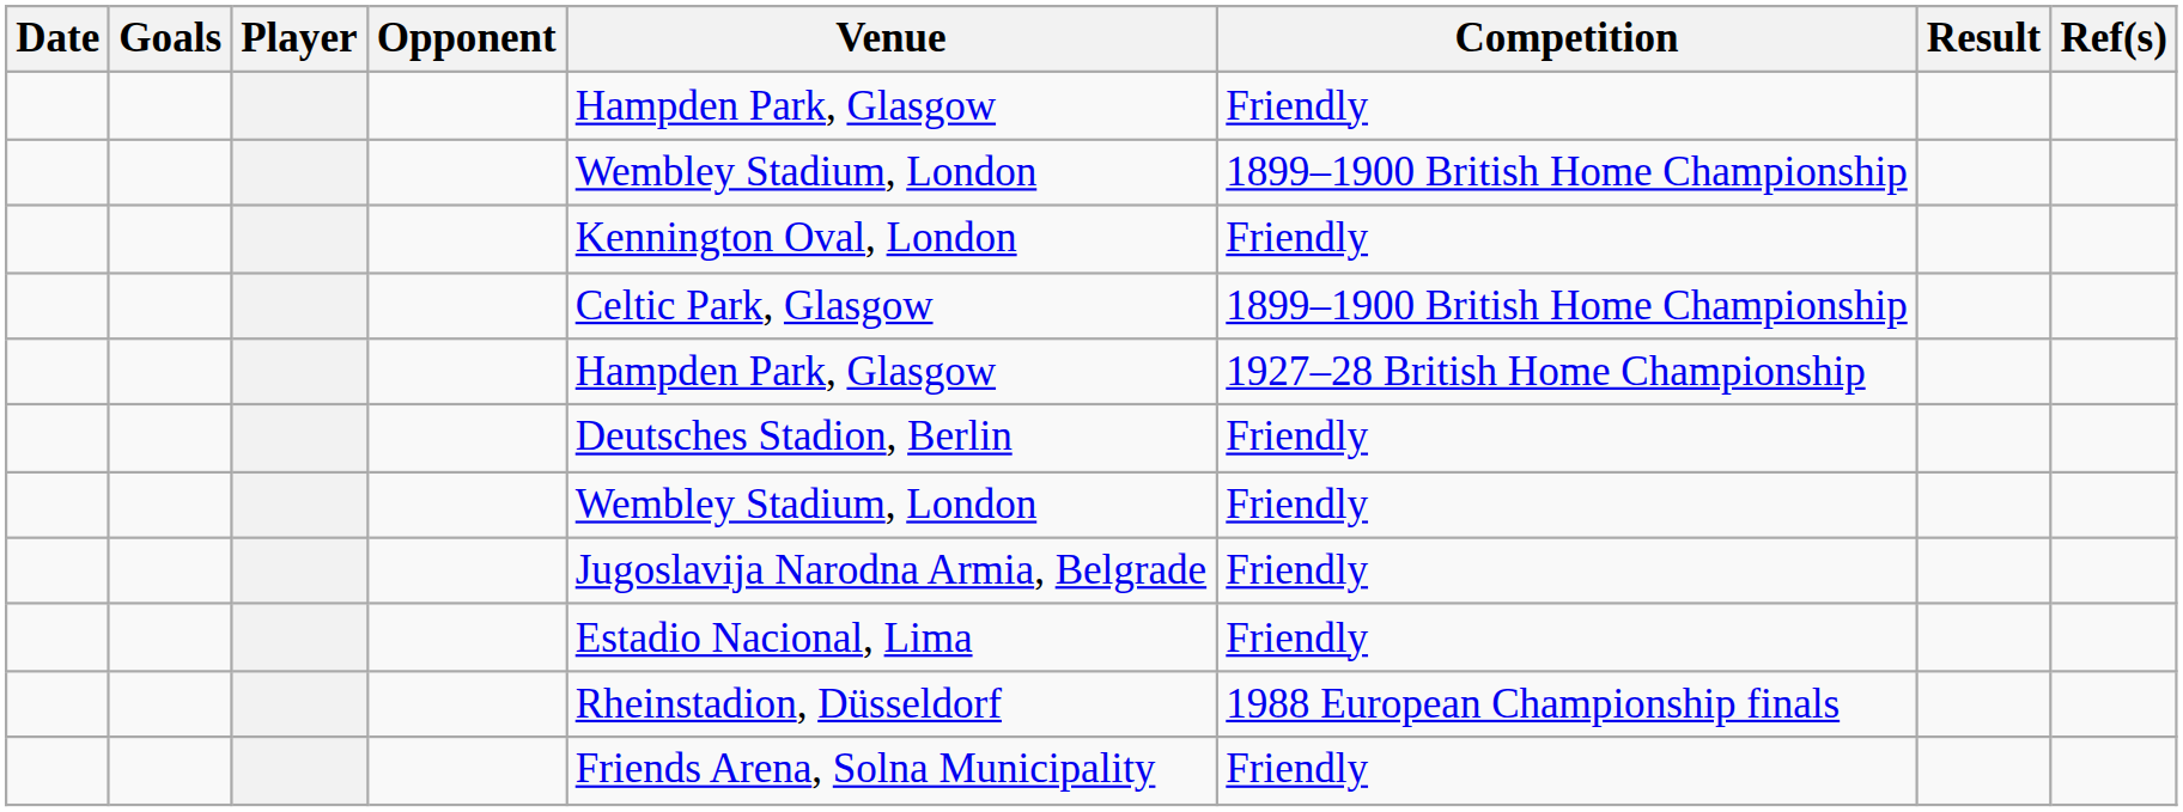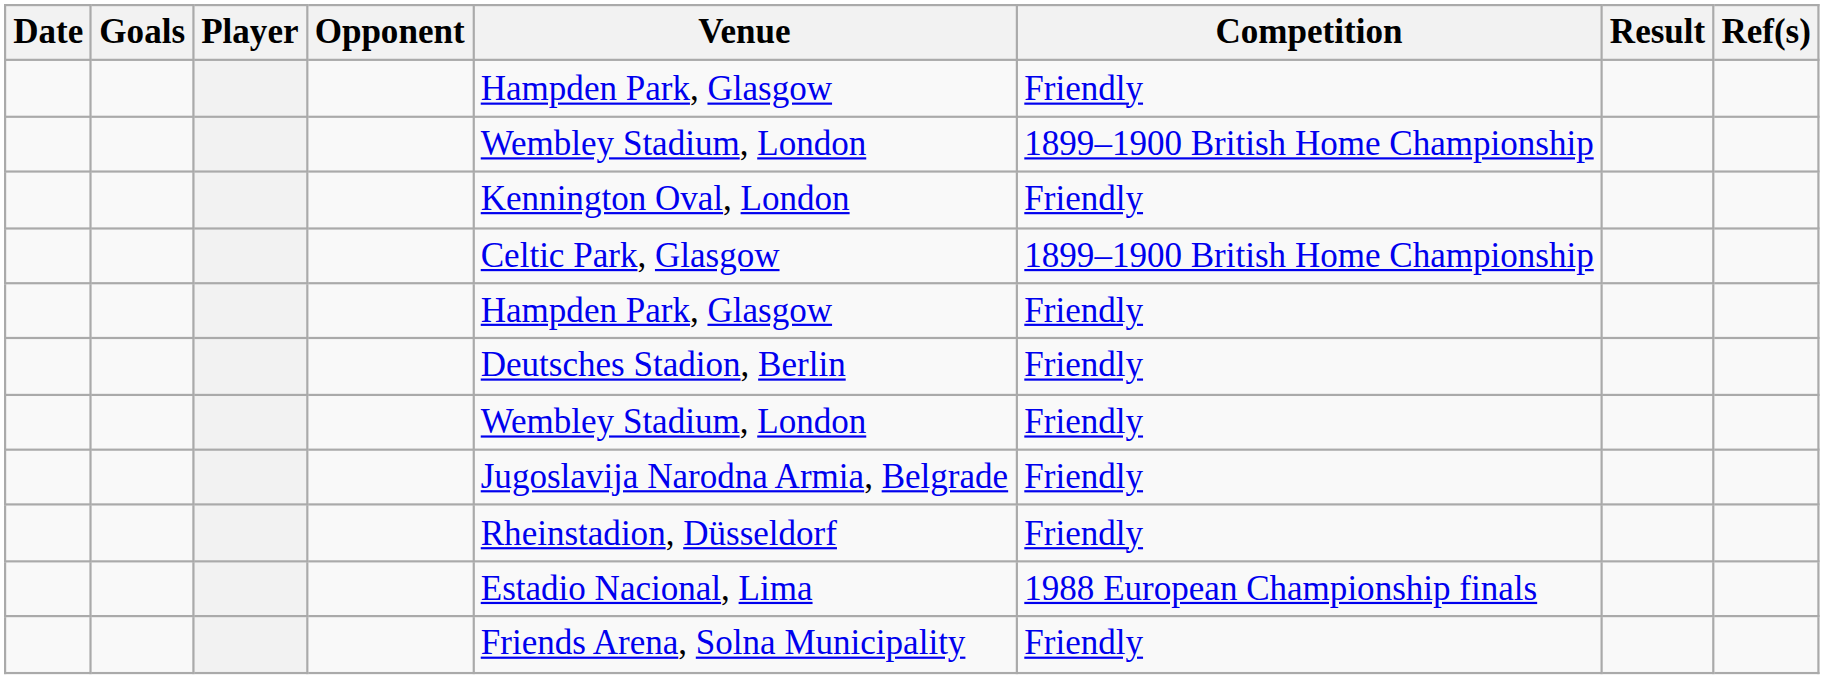row 6 | Competition: 1927–28 British Home Championship -> Friendly
row 10 | Venue: Estadio Nacional, Lima -> Rheinstadion, Düsseldorf
row 11 | Venue: Rheinstadion, Düsseldorf -> Estadio Nacional, Lima
